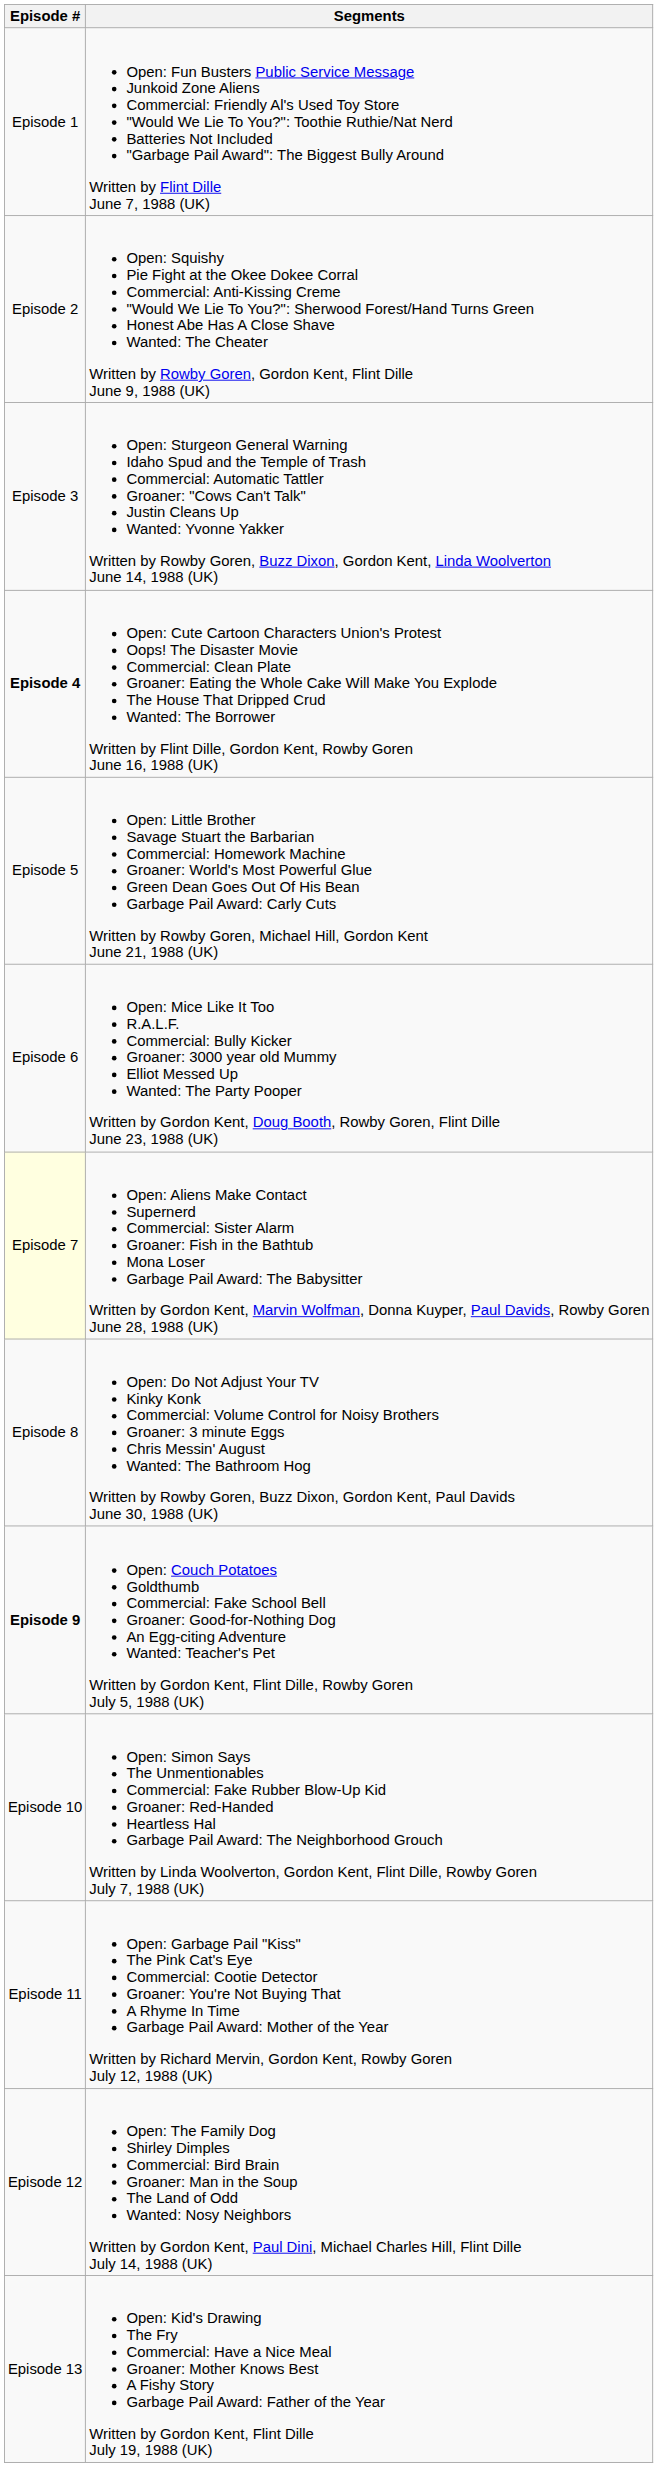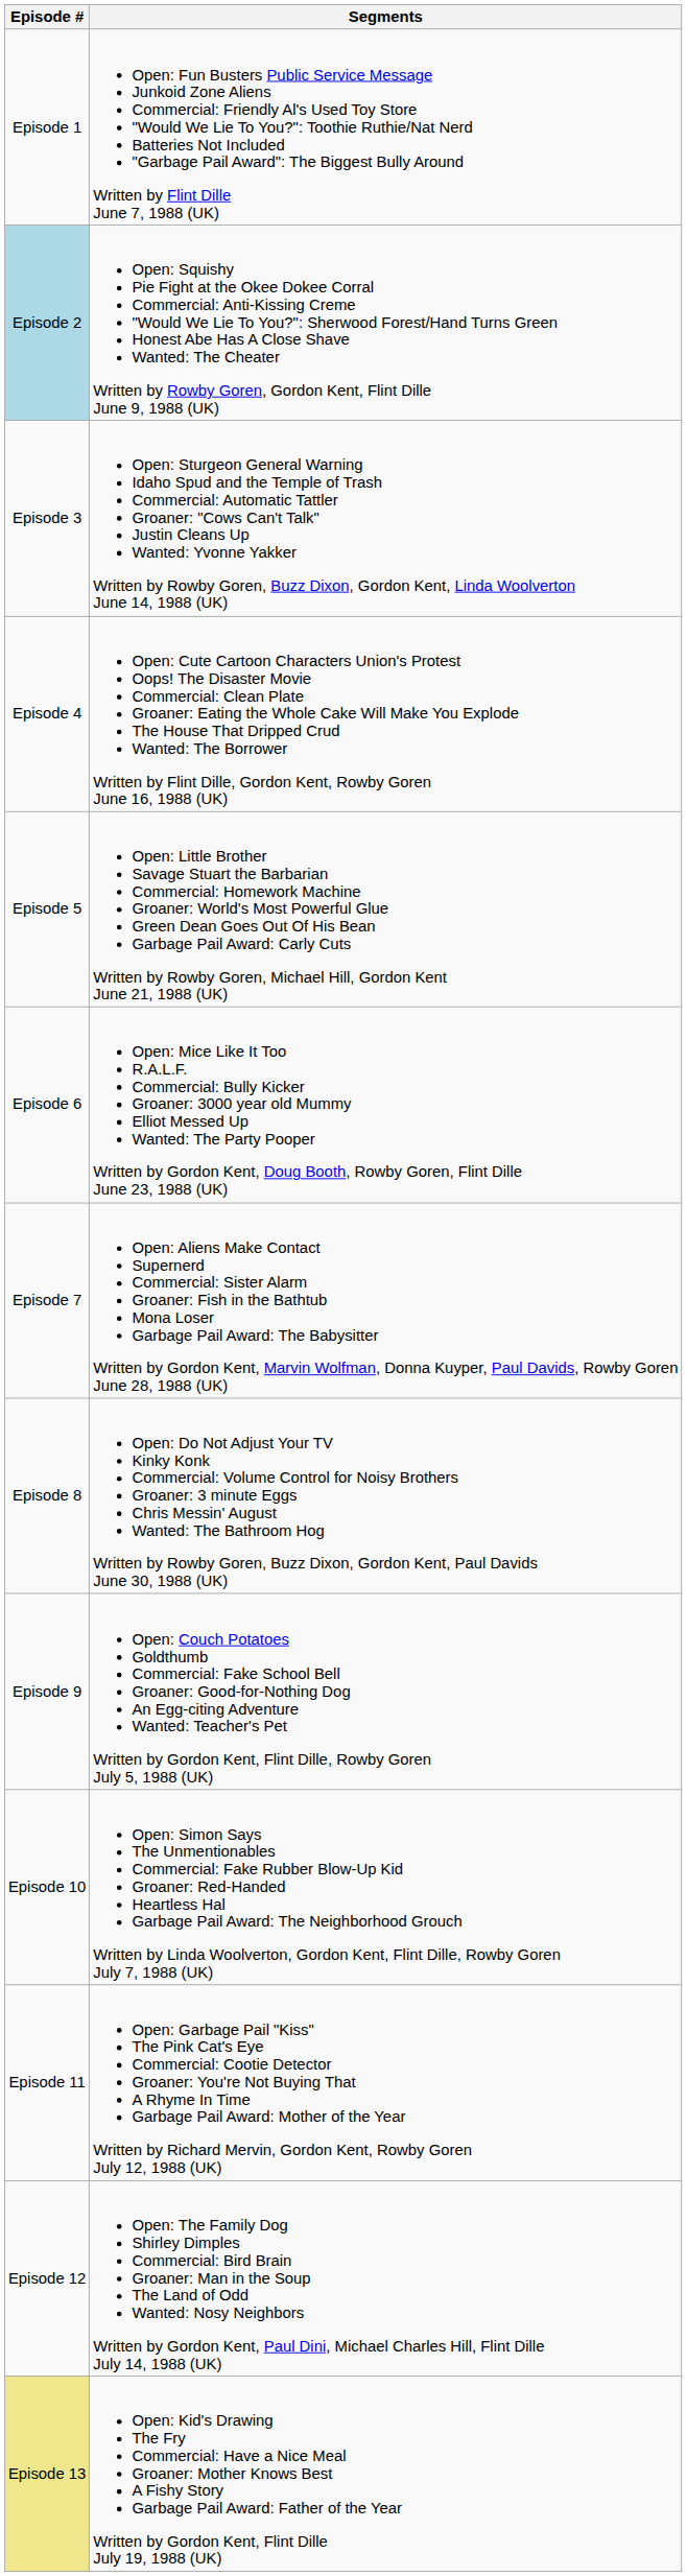Episode 2 | Episode #: no background -> lightblue background
Episode 4 | Episode #: bold -> normal
Episode 7 | Episode #: lightyellow background -> no background
Episode 9 | Episode #: bold -> normal
Episode 13 | Episode #: no background -> khaki background
